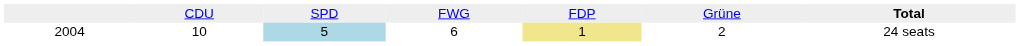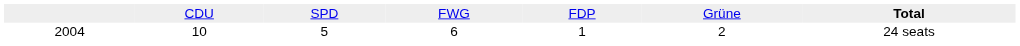2004 | column 3: lightblue background -> no background
2004 | column 5: khaki background -> no background
